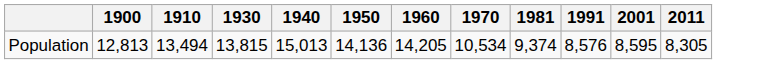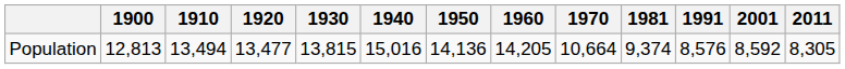+ column: 1920 | 13,477
Population | 1940: 15,013 -> 15,016
Population | 1970: 10,534 -> 10,664
Population | 2001: 8,595 -> 8,592
